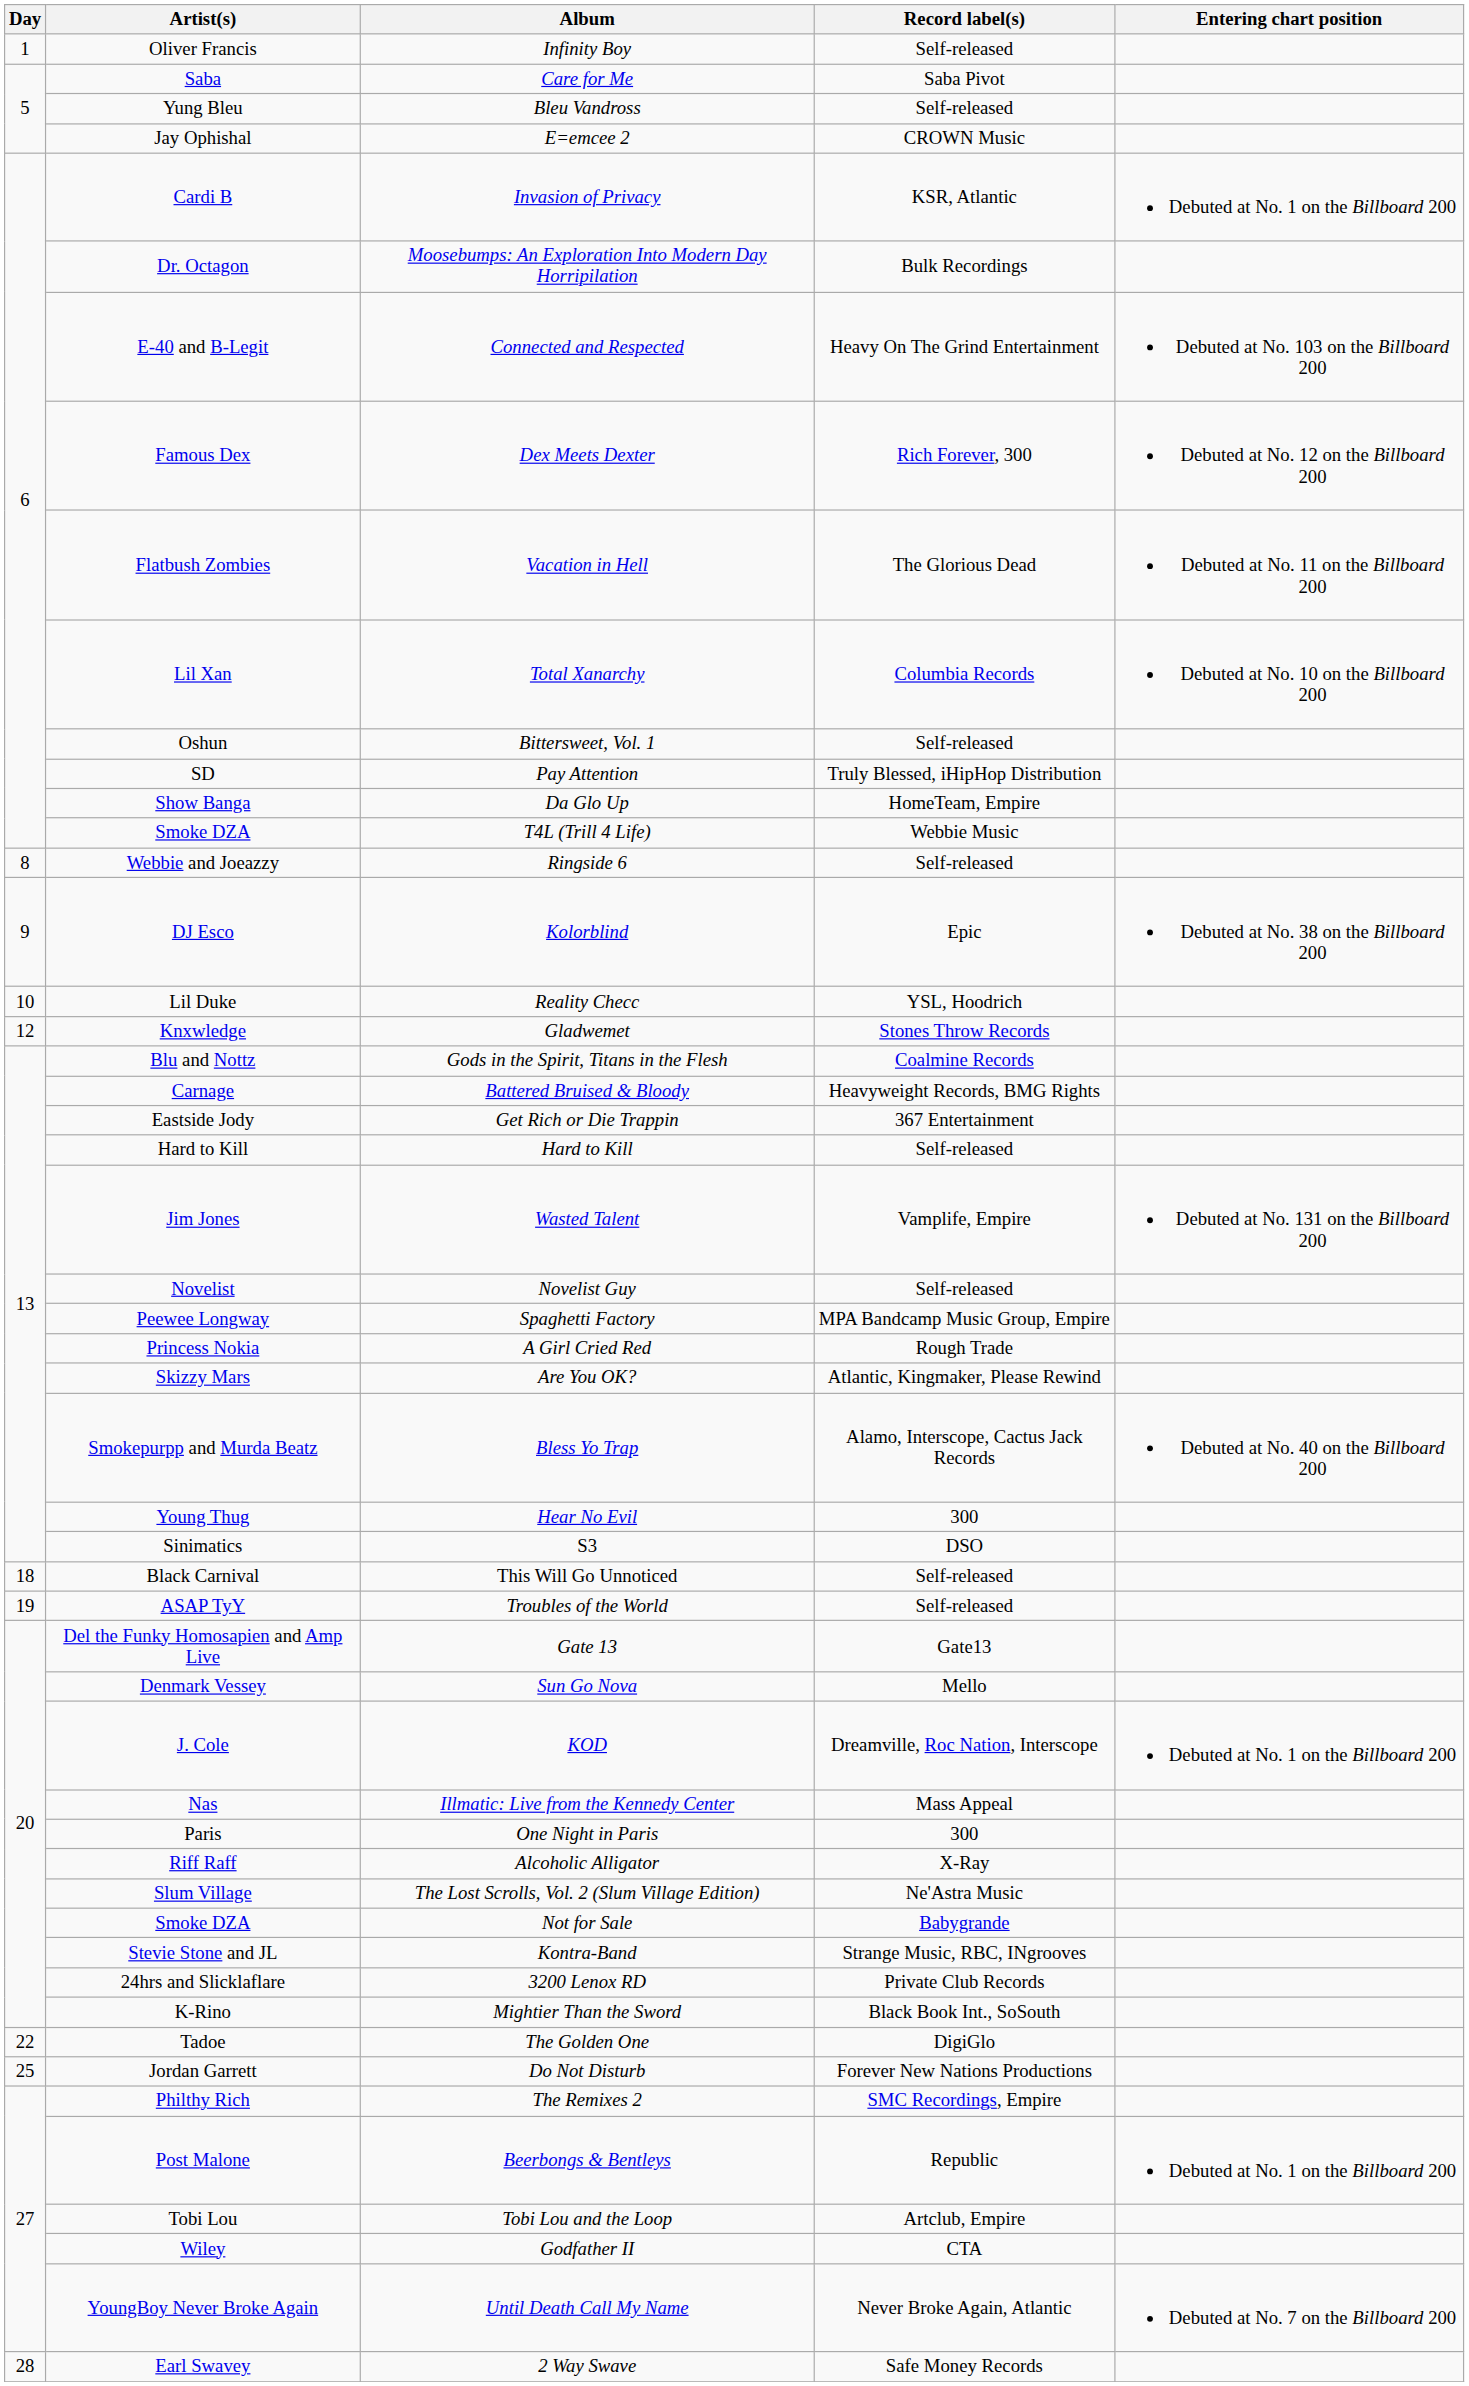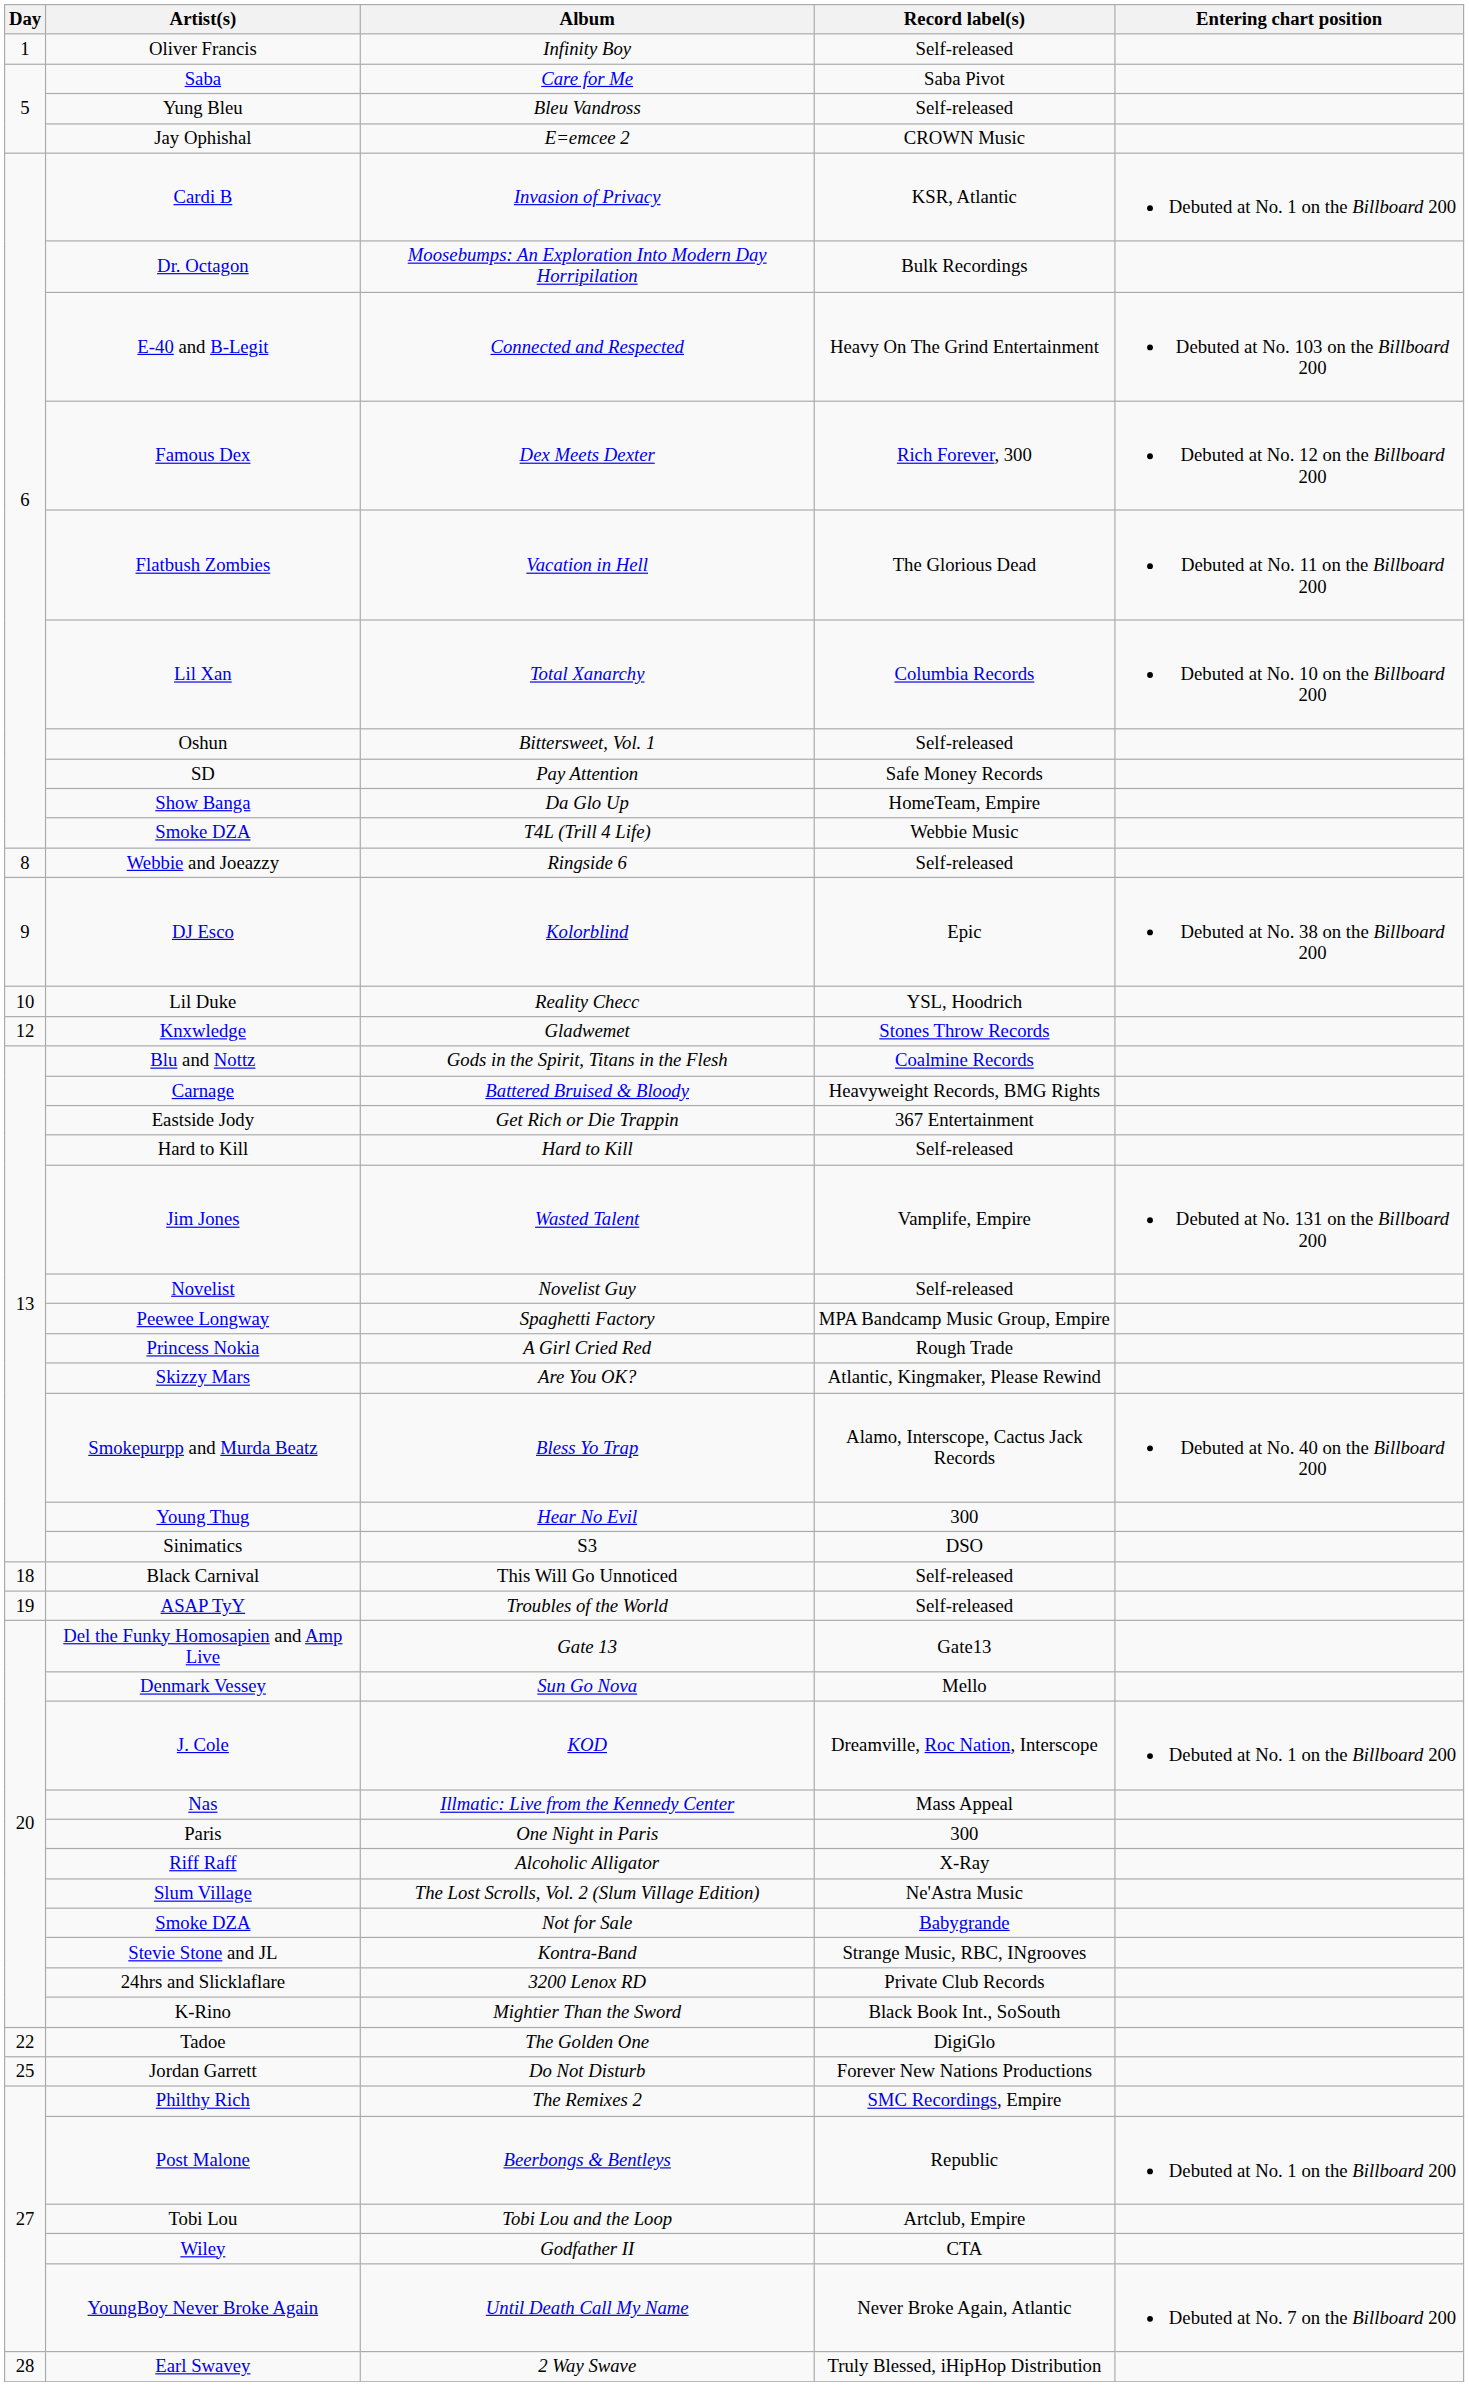Pay Attention | Record label(s): Truly Blessed, iHipHop Distribution -> Safe Money Records
2 Way Swave | Record label(s): Safe Money Records -> Truly Blessed, iHipHop Distribution
